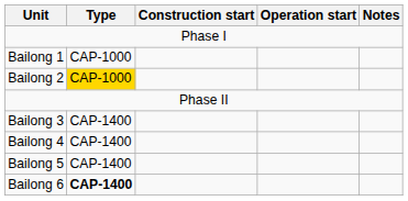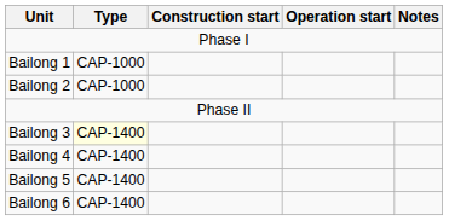Bailong 2 | Type: gold background -> no background
Bailong 3 | Type: no background -> lightyellow background
Bailong 6 | Type: bold -> normal
